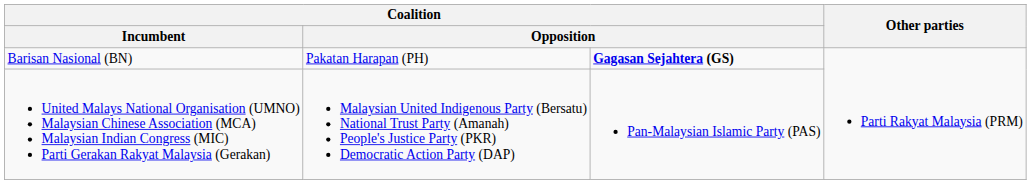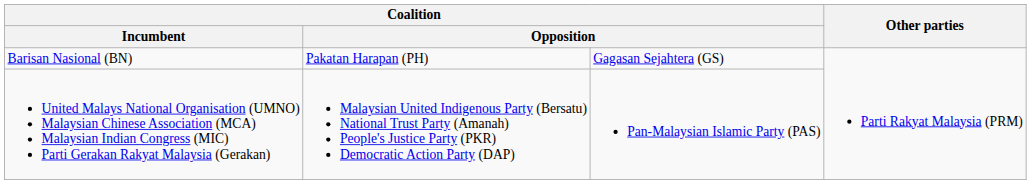Barisan Nasional (BN) | column 3: bold -> normal
